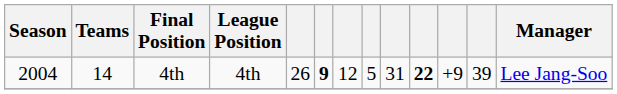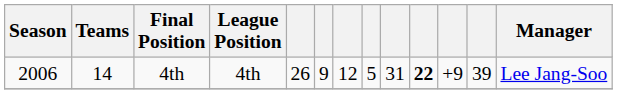row 2 | Season: 2004 -> 2006
row 2 | column 6: bold -> normal
